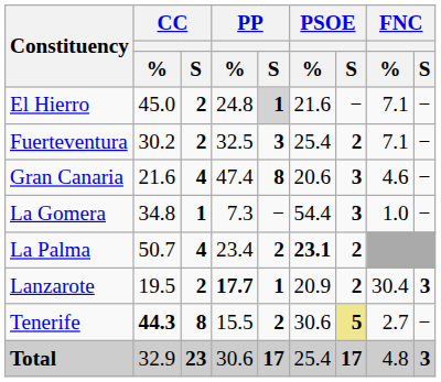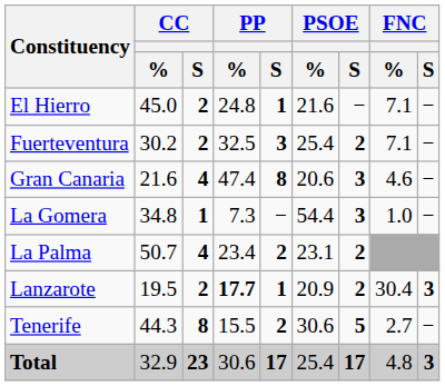El Hierro | PP / S: lightgrey background -> no background
La Palma | PSOE / %: bold -> normal
Tenerife | CC / %: bold -> normal
Tenerife | PSOE / S: khaki background -> no background
